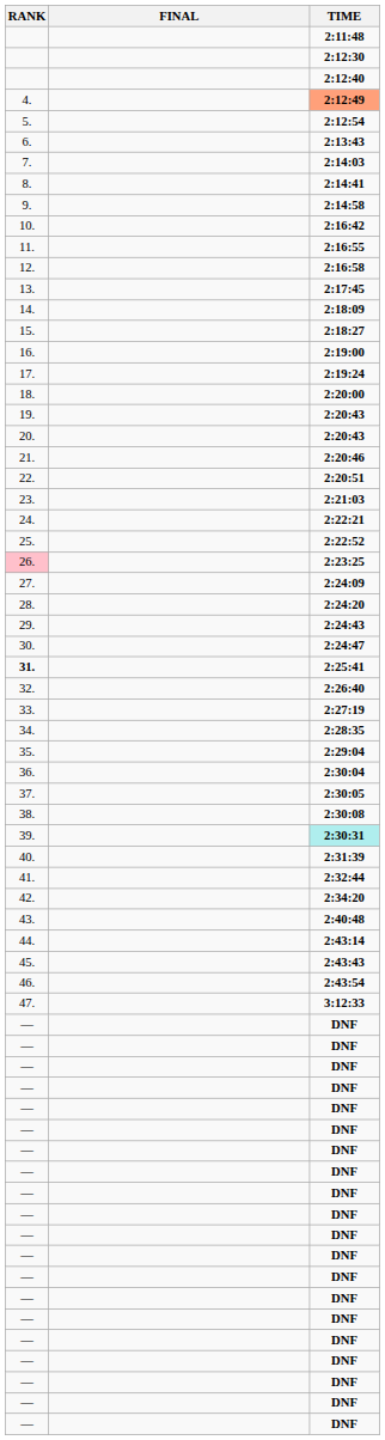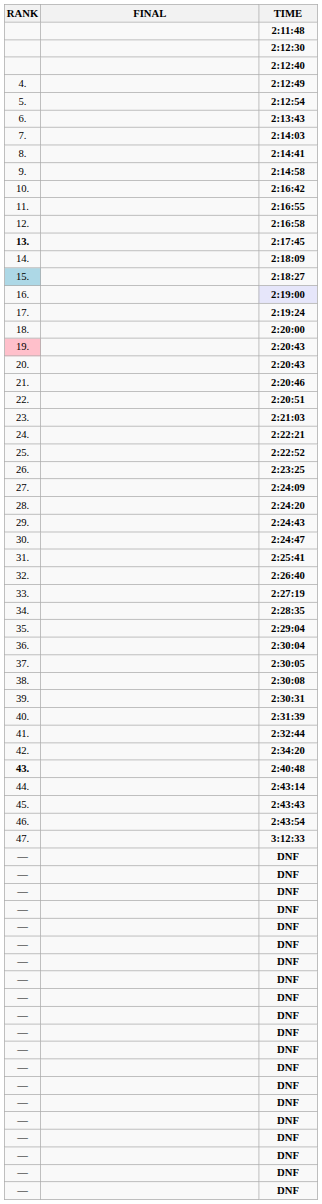2:12:49 | TIME: lightsalmon background -> no background
2:17:45 | RANK: normal -> bold
2:18:27 | RANK: no background -> lightblue background
2:19:00 | TIME: no background -> lavender background
19. / 2:20:43 | RANK: no background -> pink background
2:23:25 | RANK: pink background -> no background
2:25:41 | RANK: bold -> normal
2:30:31 | TIME: paleturquoise background -> no background
2:40:48 | RANK: normal -> bold
